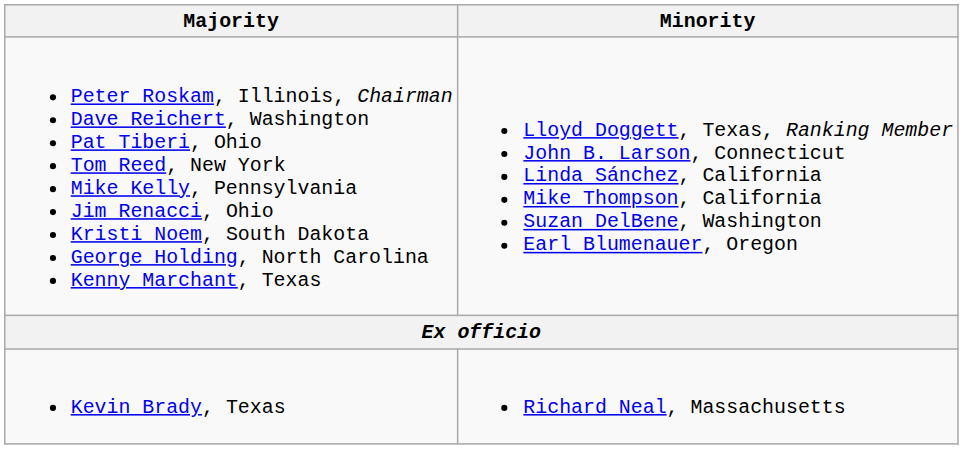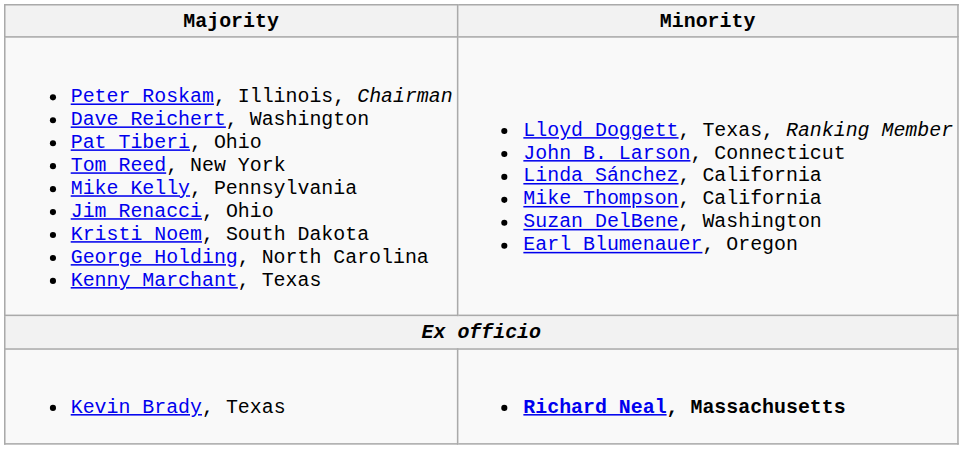Kevin Brady, Texas | Minority: normal -> bold
